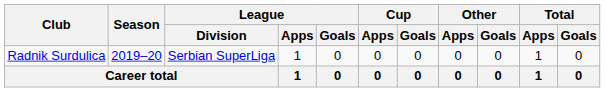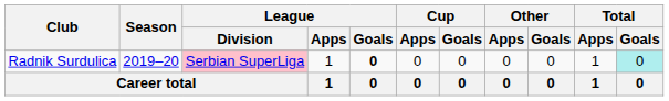Radnik Surdulica | League / Division: no background -> pink background
Radnik Surdulica | League / Goals: normal -> bold
Radnik Surdulica | Total / Goals: no background -> paleturquoise background
